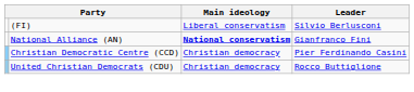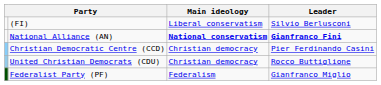National Alliance (AN) | Leader: normal -> bold
+ row: Federalist Party (PF) | Federalism | Gianfranco Miglio
